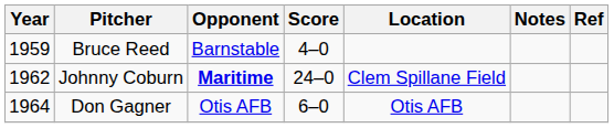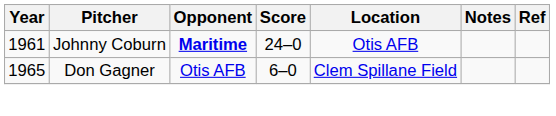- row: 1959 | Bruce Reed | Barnstable | 4–0
Johnny Coburn | Year: 1962 -> 1961
Johnny Coburn | Location: Clem Spillane Field -> Otis AFB
Don Gagner | Year: 1964 -> 1965
Don Gagner | Location: Otis AFB -> Clem Spillane Field
